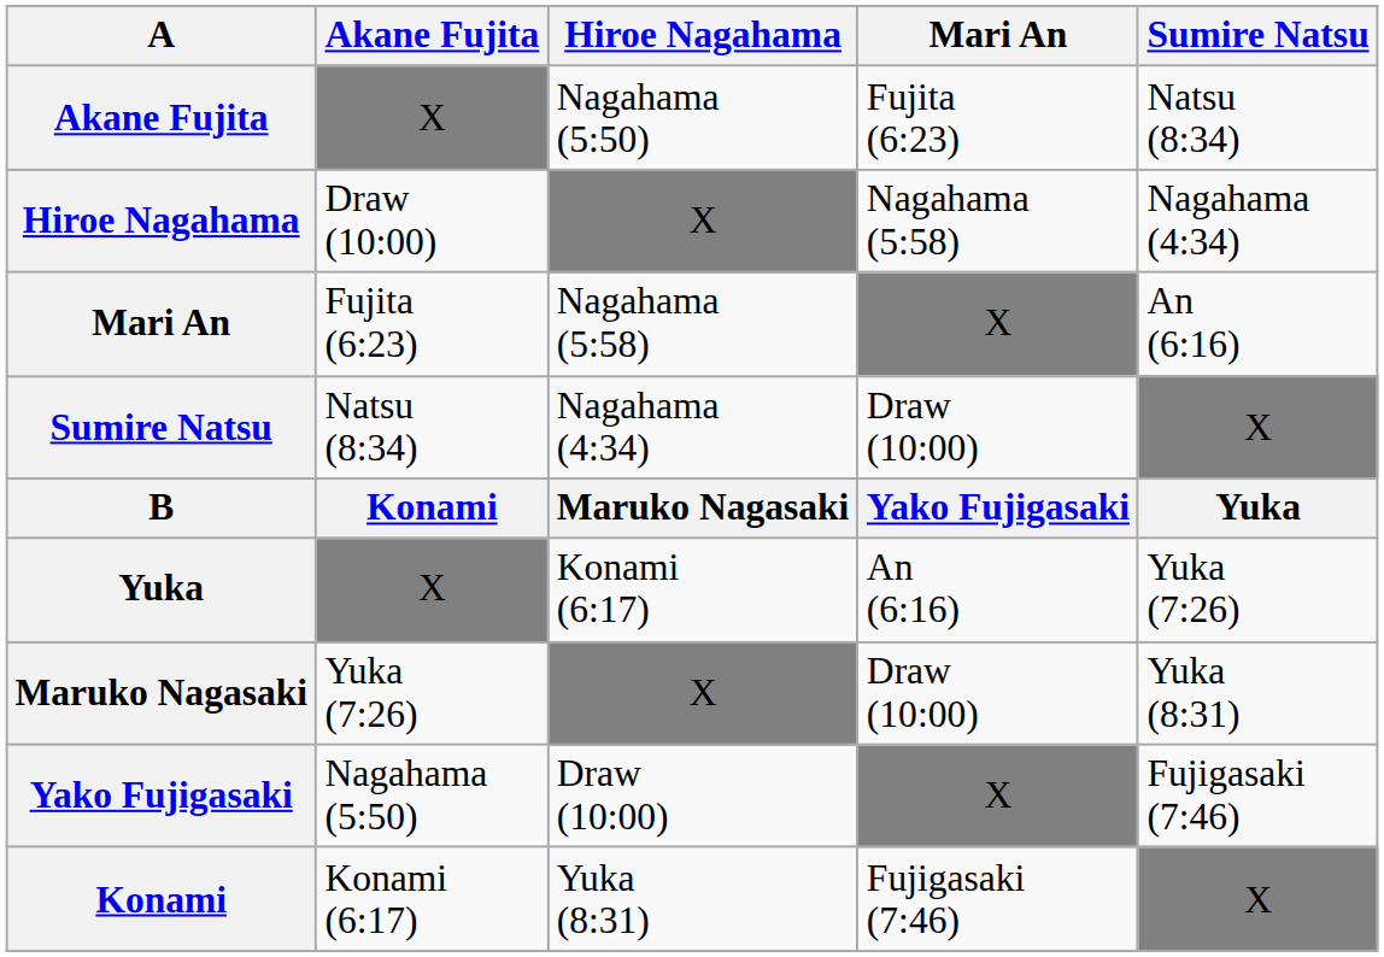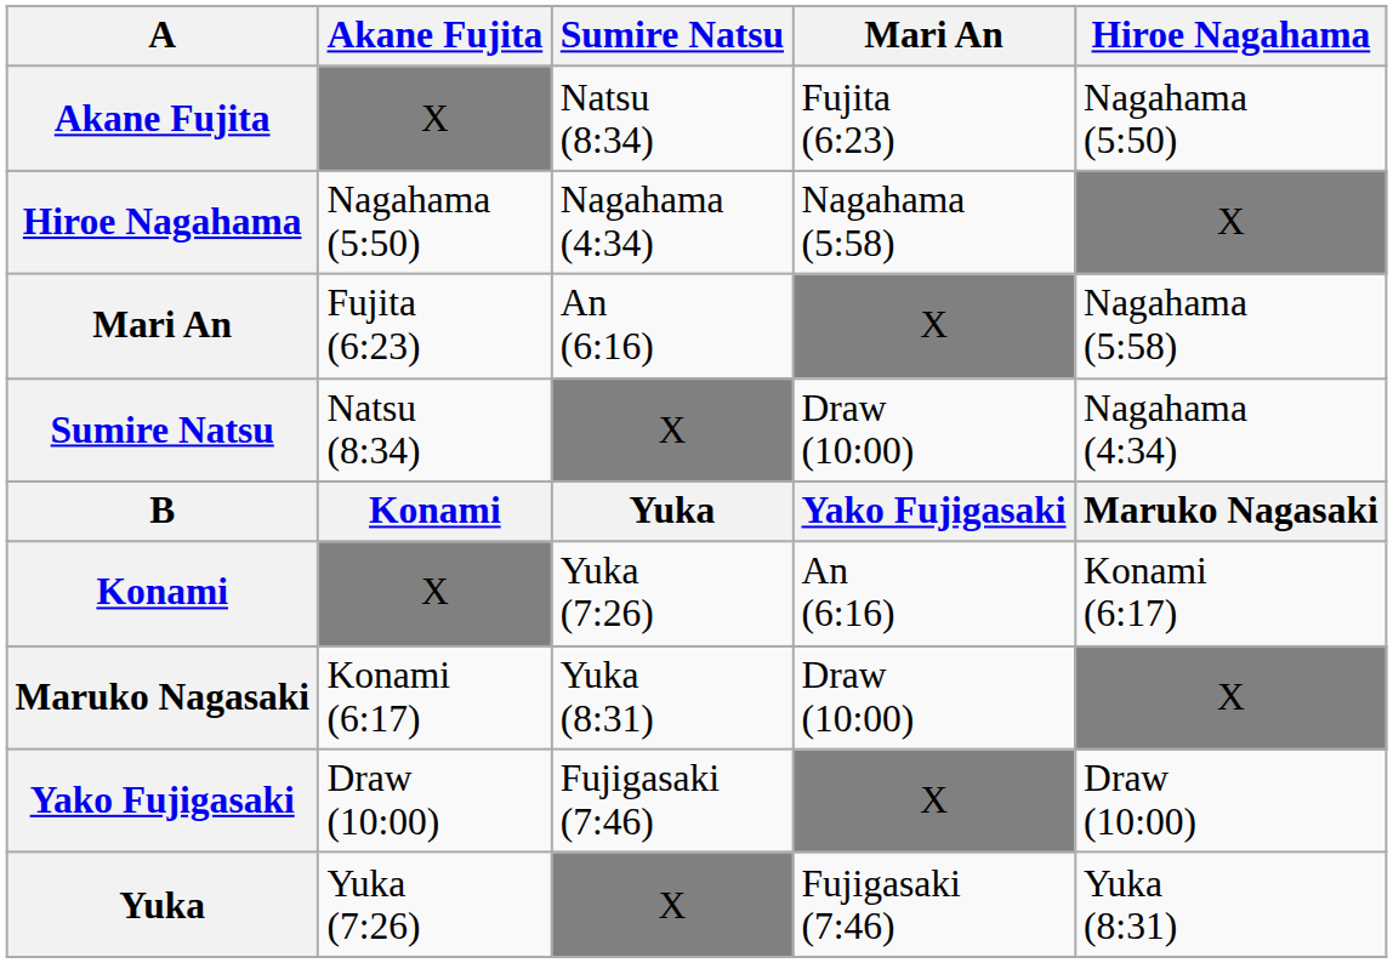columns swapped: Hiroe Nagahama <-> Sumire Natsu
row 3 | Akane Fujita: Draw (10:00) -> Nagahama (5:50)
row 7 | A: Yuka -> Konami
row 8 | Akane Fujita: Yuka (7:26) -> Konami (6:17)
row 9 | Akane Fujita: Nagahama (5:50) -> Draw (10:00)
row 10 | A: Konami -> Yuka
row 10 | Akane Fujita: Konami (6:17) -> Yuka (7:26)
